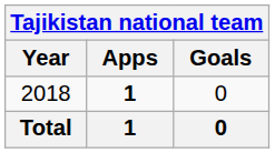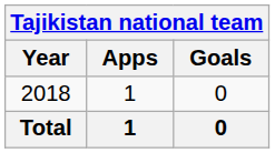2018 | Apps: bold -> normal
